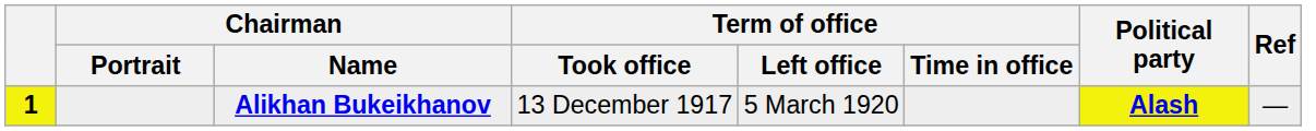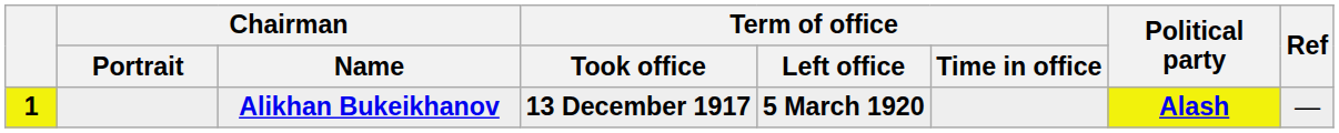Alikhan Bukeikhanov | Term of office / Took office: normal -> bold
Alikhan Bukeikhanov | Term of office / Left office: normal -> bold
